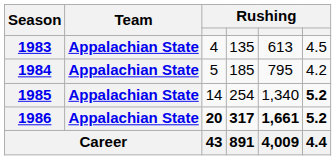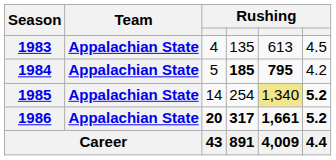1984 | column 4: normal -> bold
1984 | column 5: normal -> bold
1985 | column 5: no background -> khaki background
